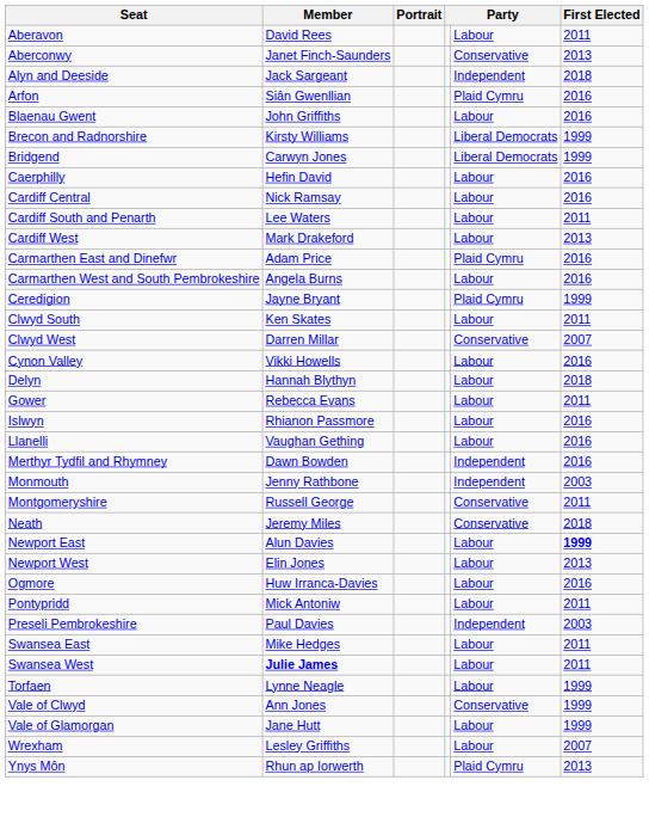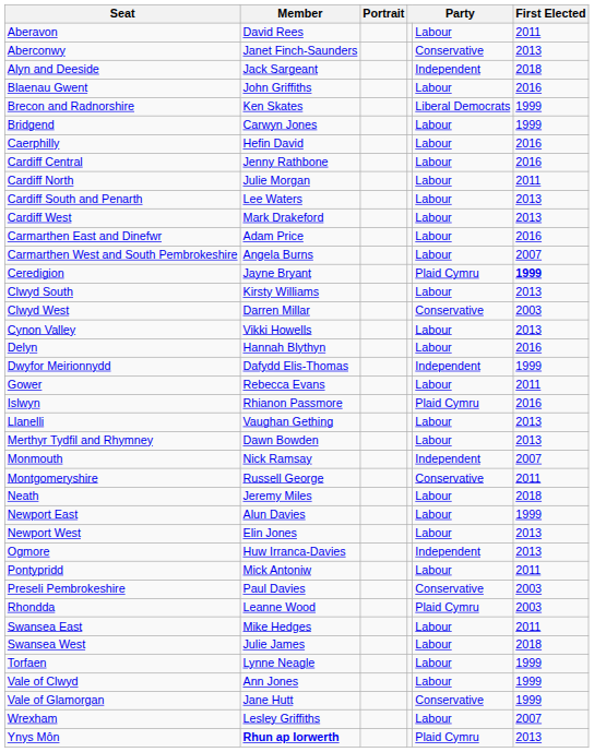- row: Arfon | Siân Gwenllian | Plaid Cymru | 2016
Brecon and Radnorshire | Member: Kirsty Williams -> Ken Skates
Bridgend | column 5: Liberal Democrats -> Labour
Cardiff Central | Member: Nick Ramsay -> Jenny Rathbone
+ row: Cardiff North | Julie Morgan | Labour | 2011
Cardiff South and Penarth | First Elected: 2011 -> 2013
Carmarthen East and Dinefwr | column 5: Plaid Cymru -> Labour
Carmarthen West and South Pembrokeshire | First Elected: 2016 -> 2007
Ceredigion | First Elected: normal -> bold
Clwyd South | Member: Ken Skates -> Kirsty Williams
Clwyd South | First Elected: 2011 -> 2013
Clwyd West | First Elected: 2007 -> 2003
Cynon Valley | First Elected: 2016 -> 2013
Delyn | First Elected: 2018 -> 2016
+ row: Dwyfor Meirionnydd | Dafydd Elis-Thomas | Independent | 1999
Islwyn | column 5: Labour -> Plaid Cymru
Llanelli | First Elected: 2016 -> 2013
Merthyr Tydfil and Rhymney | column 5: Independent -> Labour
Merthyr Tydfil and Rhymney | First Elected: 2016 -> 2013
Monmouth | Member: Jenny Rathbone -> Nick Ramsay
Monmouth | First Elected: 2003 -> 2007
Neath | column 5: Conservative -> Labour
Newport East | First Elected: bold -> normal
Ogmore | column 5: Labour -> Independent
Ogmore | First Elected: 2016 -> 2013
Preseli Pembrokeshire | column 5: Independent -> Conservative
+ row: Rhondda | Leanne Wood | Plaid Cymru | 2003
Swansea West | Member: bold -> normal
Swansea West | First Elected: 2011 -> 2018
Vale of Clwyd | column 5: Conservative -> Labour
Vale of Glamorgan | column 5: Labour -> Conservative
Ynys Môn | Member: normal -> bold
